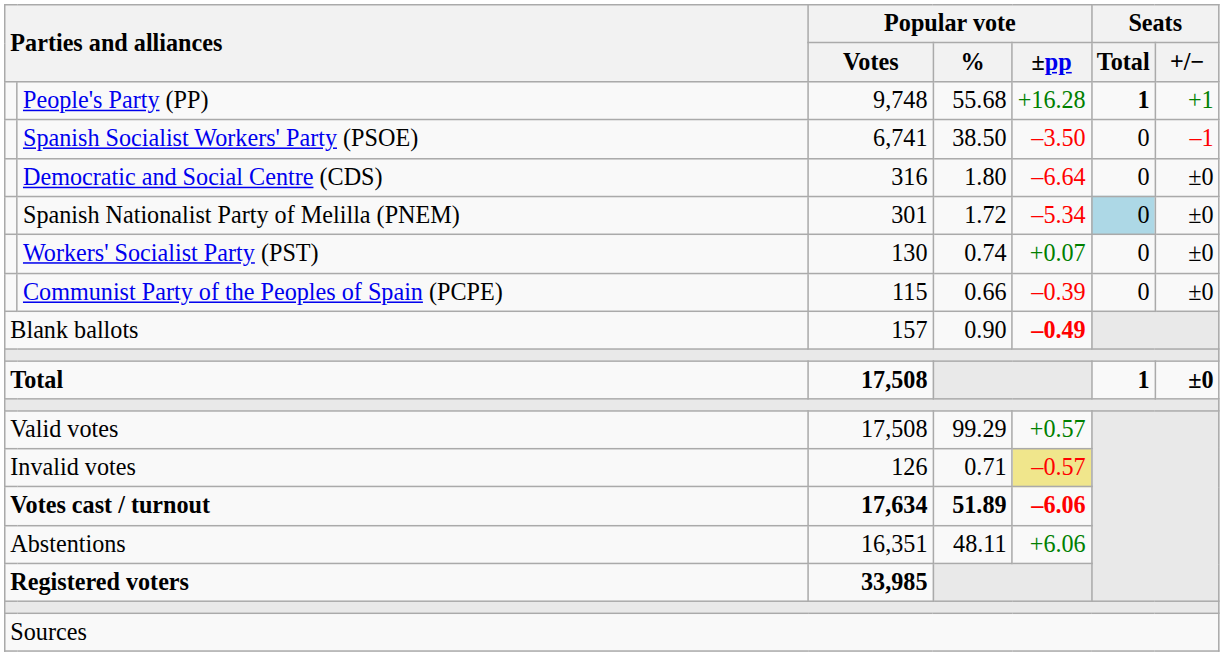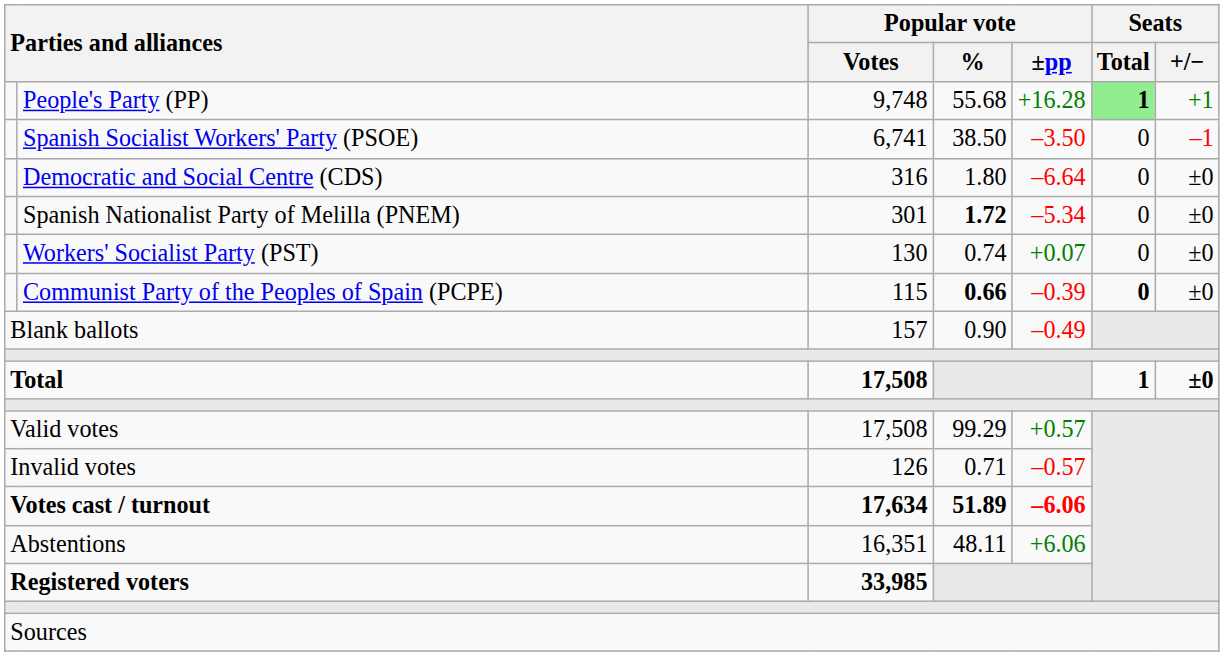People's Party (PP) | Seats / Total: no background -> lightgreen background
Spanish Nationalist Party of Melilla (PNEM) | Popular vote / %: normal -> bold
Spanish Nationalist Party of Melilla (PNEM) | Seats / Total: lightblue background -> no background
Communist Party of the Peoples of Spain (PCPE) | Popular vote / %: normal -> bold
Communist Party of the Peoples of Spain (PCPE) | Seats / Total: normal -> bold
Blank ballots | Popular vote / ±pp: bold -> normal
Invalid votes | Popular vote / ±pp: khaki background -> no background
